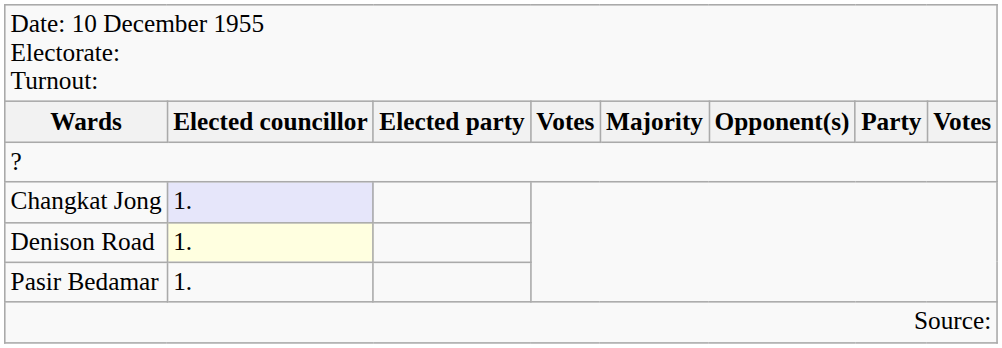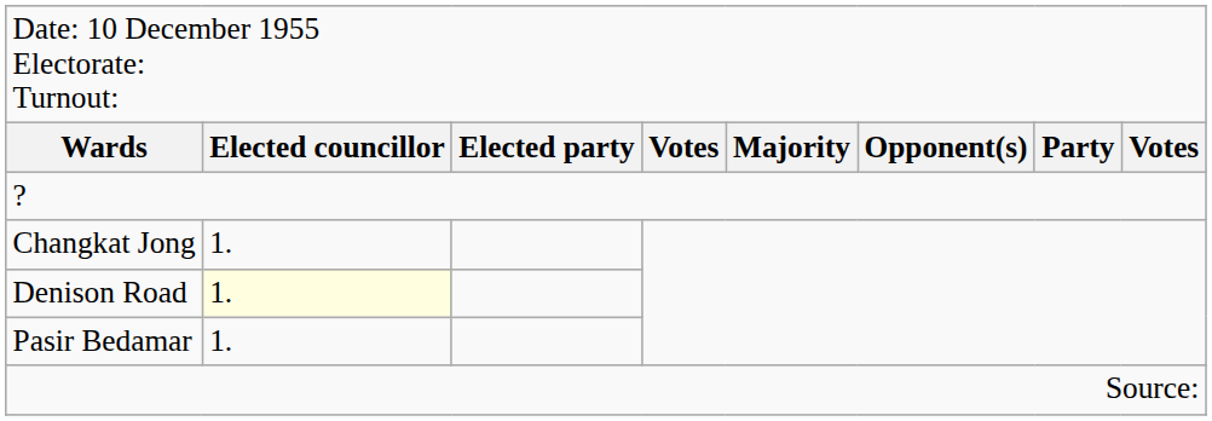Changkat Jong | column 2: lavender background -> no background
